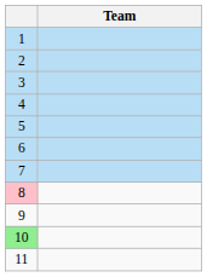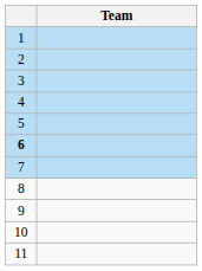6 | column 1: normal -> bold
8 | column 1: pink background -> no background
10 | column 1: lightgreen background -> no background
